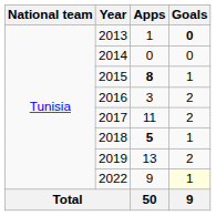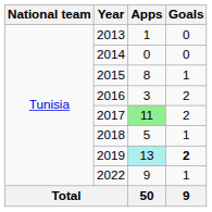2013 | Goals: bold -> normal
2015 | Apps: bold -> normal
2017 | Apps: no background -> lightgreen background
2018 | Apps: bold -> normal
2019 | Apps: no background -> paleturquoise background
2019 | Goals: normal -> bold
2022 | Goals: lightyellow background -> no background
